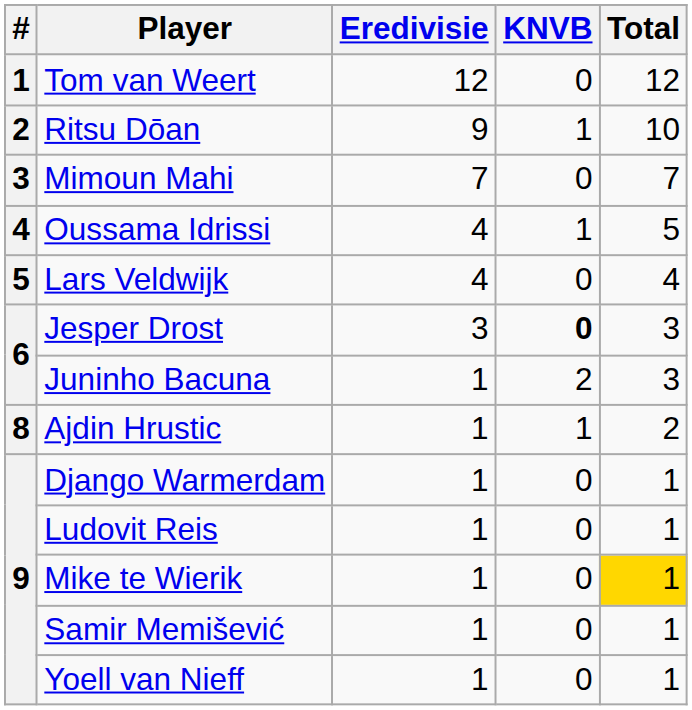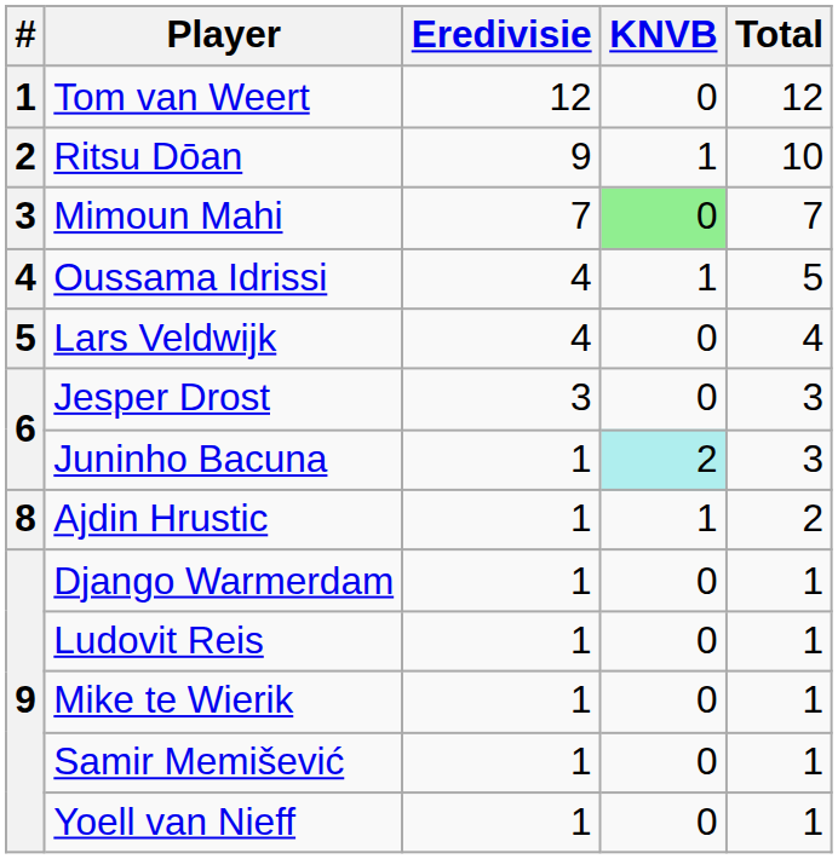Mimoun Mahi | KNVB: no background -> lightgreen background
Jesper Drost | KNVB: bold -> normal
Juninho Bacuna | KNVB: no background -> paleturquoise background
Mike te Wierik | Total: gold background -> no background
